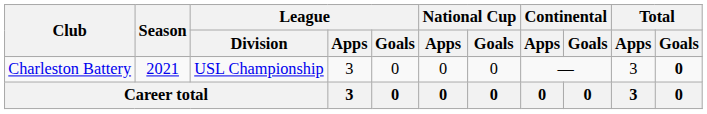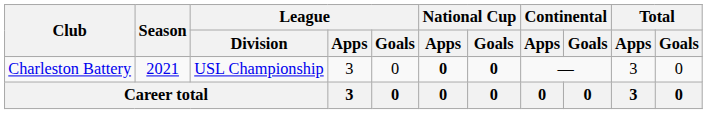Charleston Battery | National Cup / Apps: normal -> bold
Charleston Battery | National Cup / Goals: normal -> bold
Charleston Battery | Total / Goals: bold -> normal
